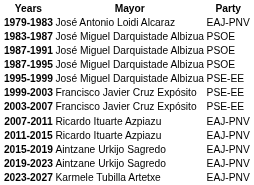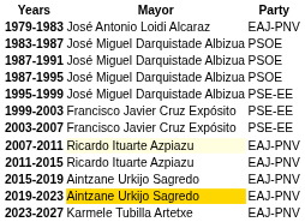2007-2011 | Mayor: no background -> lightyellow background
2019-2023 | Mayor: no background -> gold background
